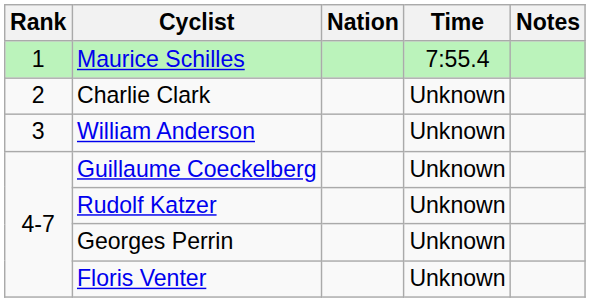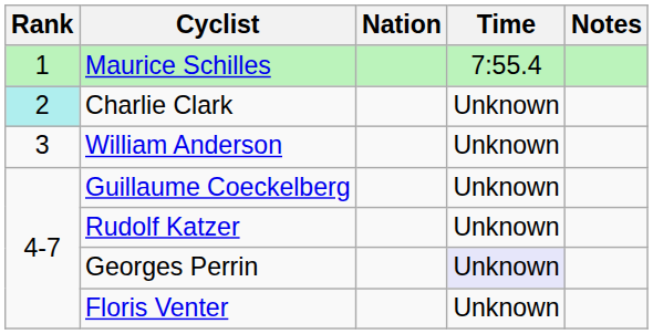Charlie Clark | Rank: no background -> paleturquoise background
Georges Perrin | Time: no background -> lavender background
